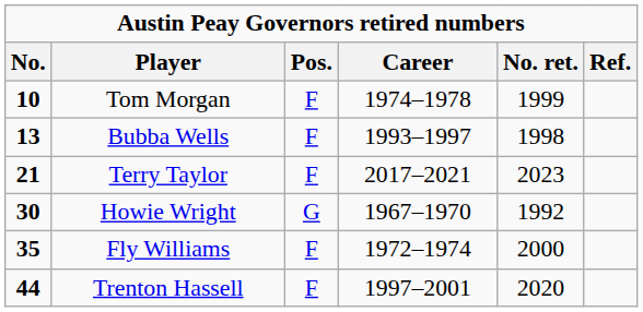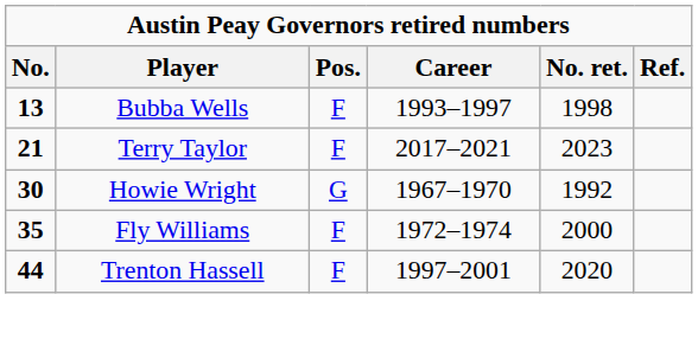- row: 10 | Tom Morgan | F | 1974–1978 | 1999
